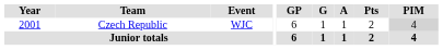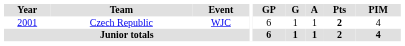Czech Republic | Pts: normal -> bold
Czech Republic | PIM: lightgrey background -> no background
